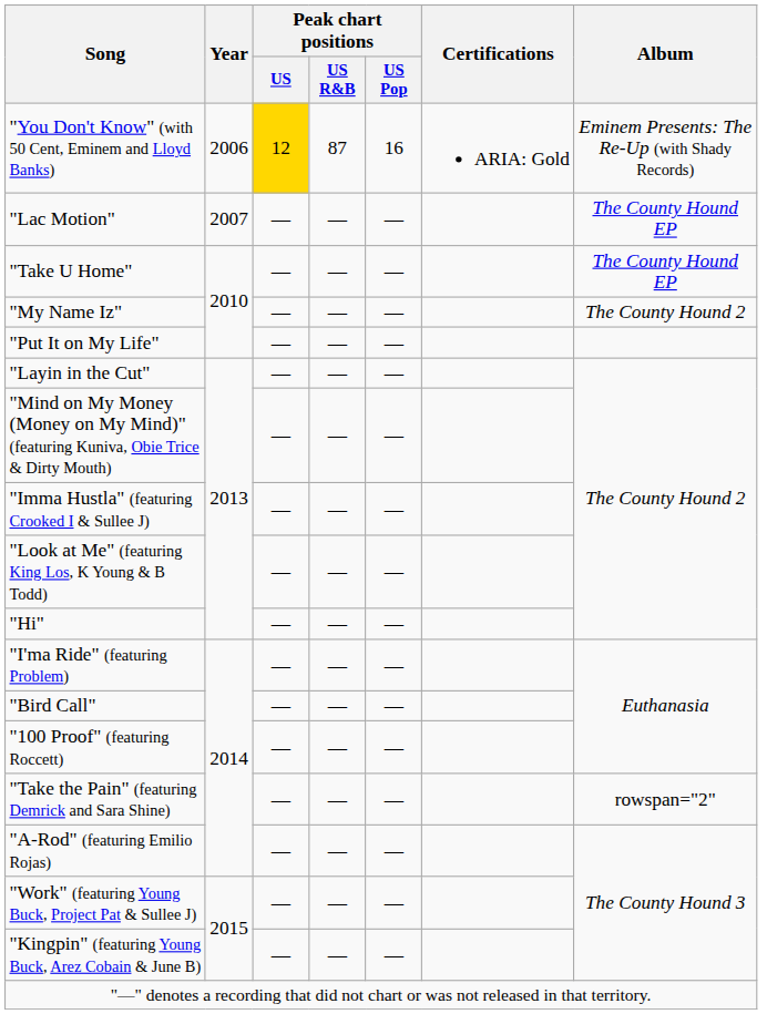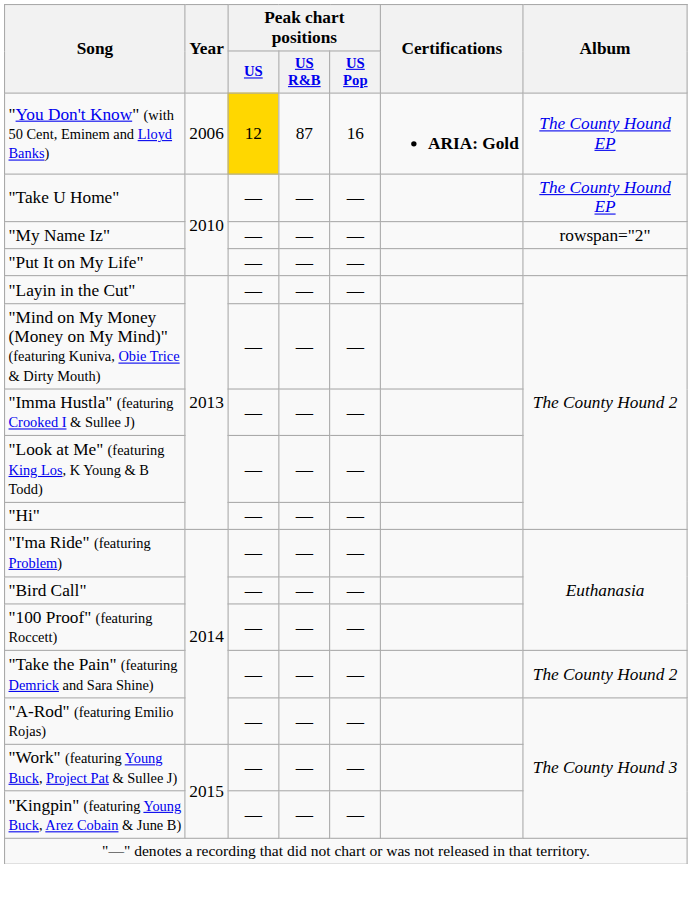"You Don't Know" (with 50 Cent, Eminem and Lloyd Banks) | Certifications: normal -> bold
"You Don't Know" (with 50 Cent, Eminem and Lloyd Banks) | Album: Eminem Presents: The Re-Up (with Shady Records) -> The County Hound EP
- row: "Lac Motion" | 2007 | — | — | — | The County Hound EP
"My Name Iz" | Album: The County Hound 2 -> rowspan="2"
"Take the Pain" (featuring Demrick and Sara Shine) | Album: rowspan="2" -> The County Hound 2
